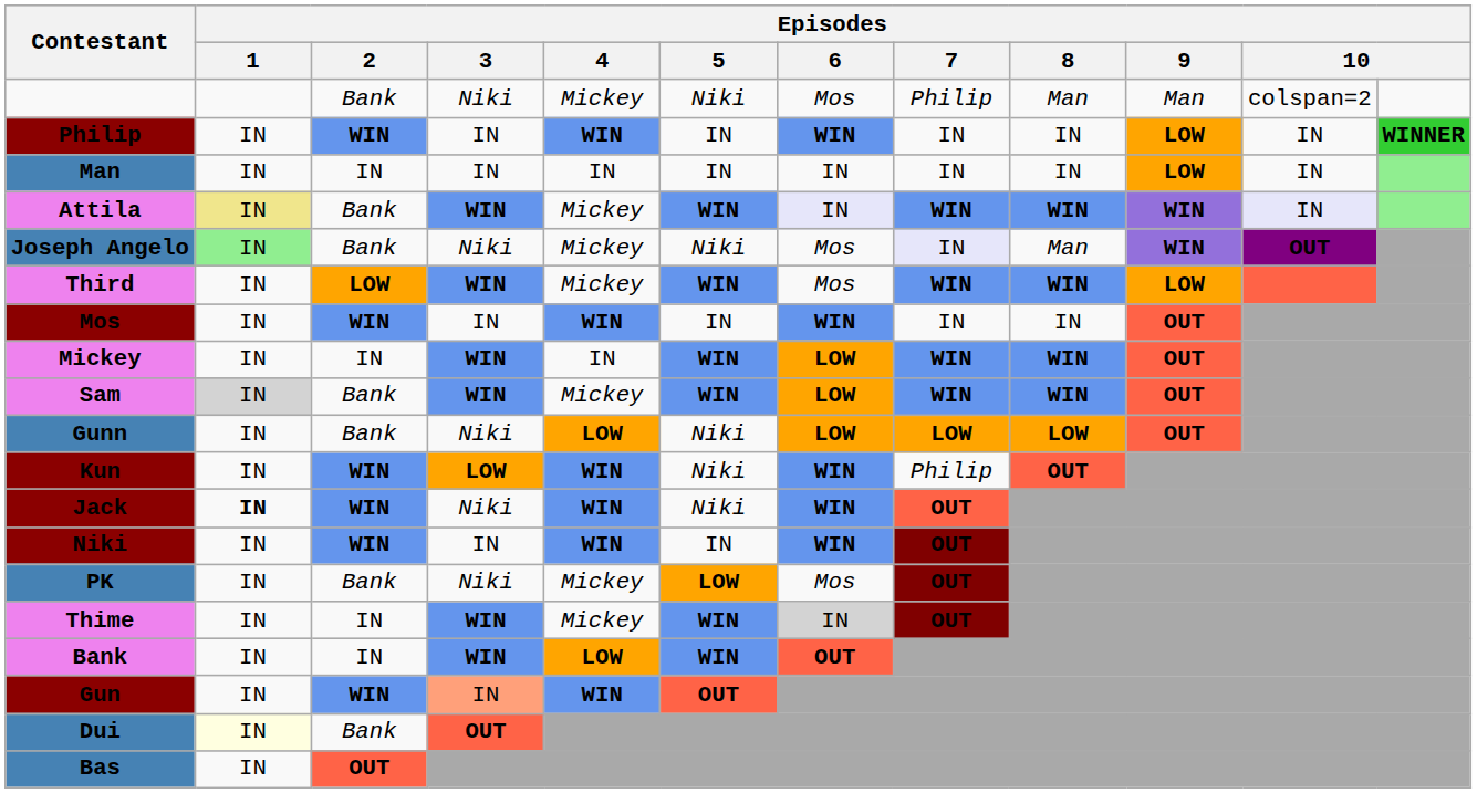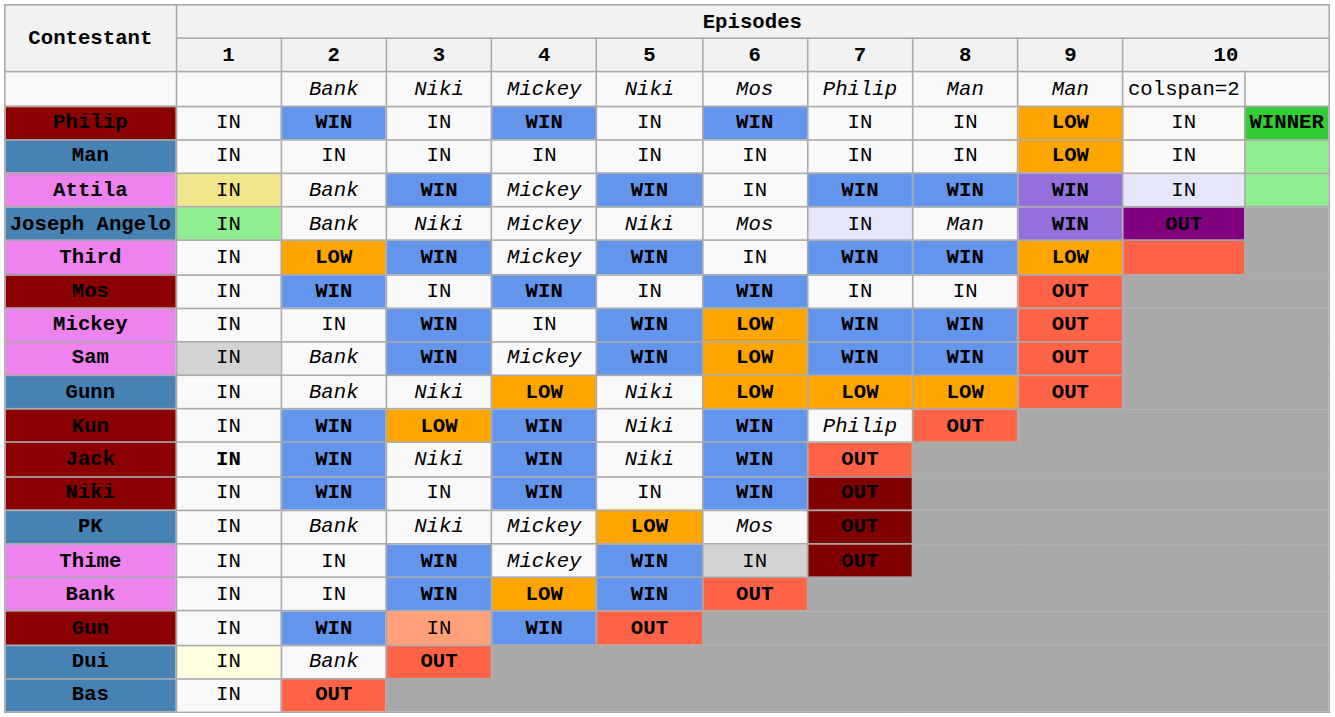Attila | Episodes / 6: lavender background -> no background
Third | Episodes / 6: Mos -> IN
